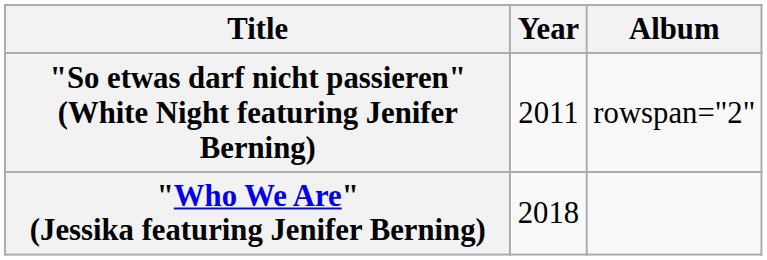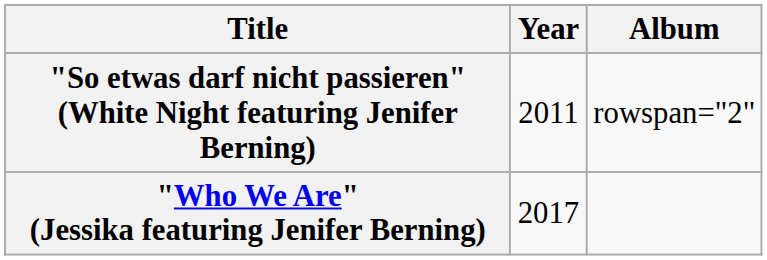"Who We Are" (Jessika featuring Jenifer Berning) | Year: 2018 -> 2017
